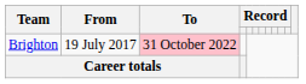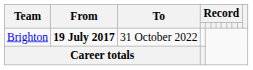Brighton | From: normal -> bold
Brighton | To: pink background -> no background
